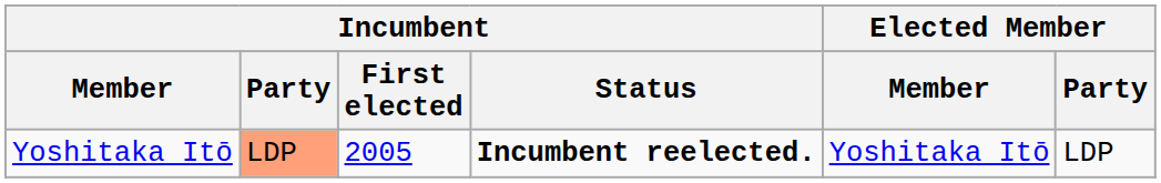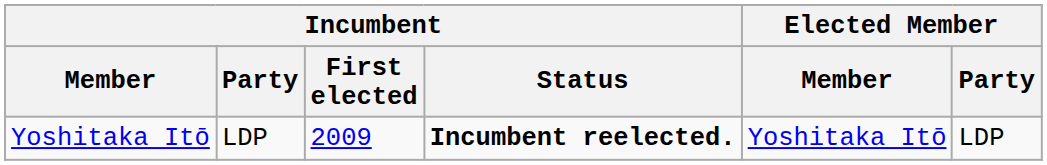row 3 | Incumbent / Party: lightsalmon background -> no background
row 3 | Incumbent / First elected: 2005 -> 2009
